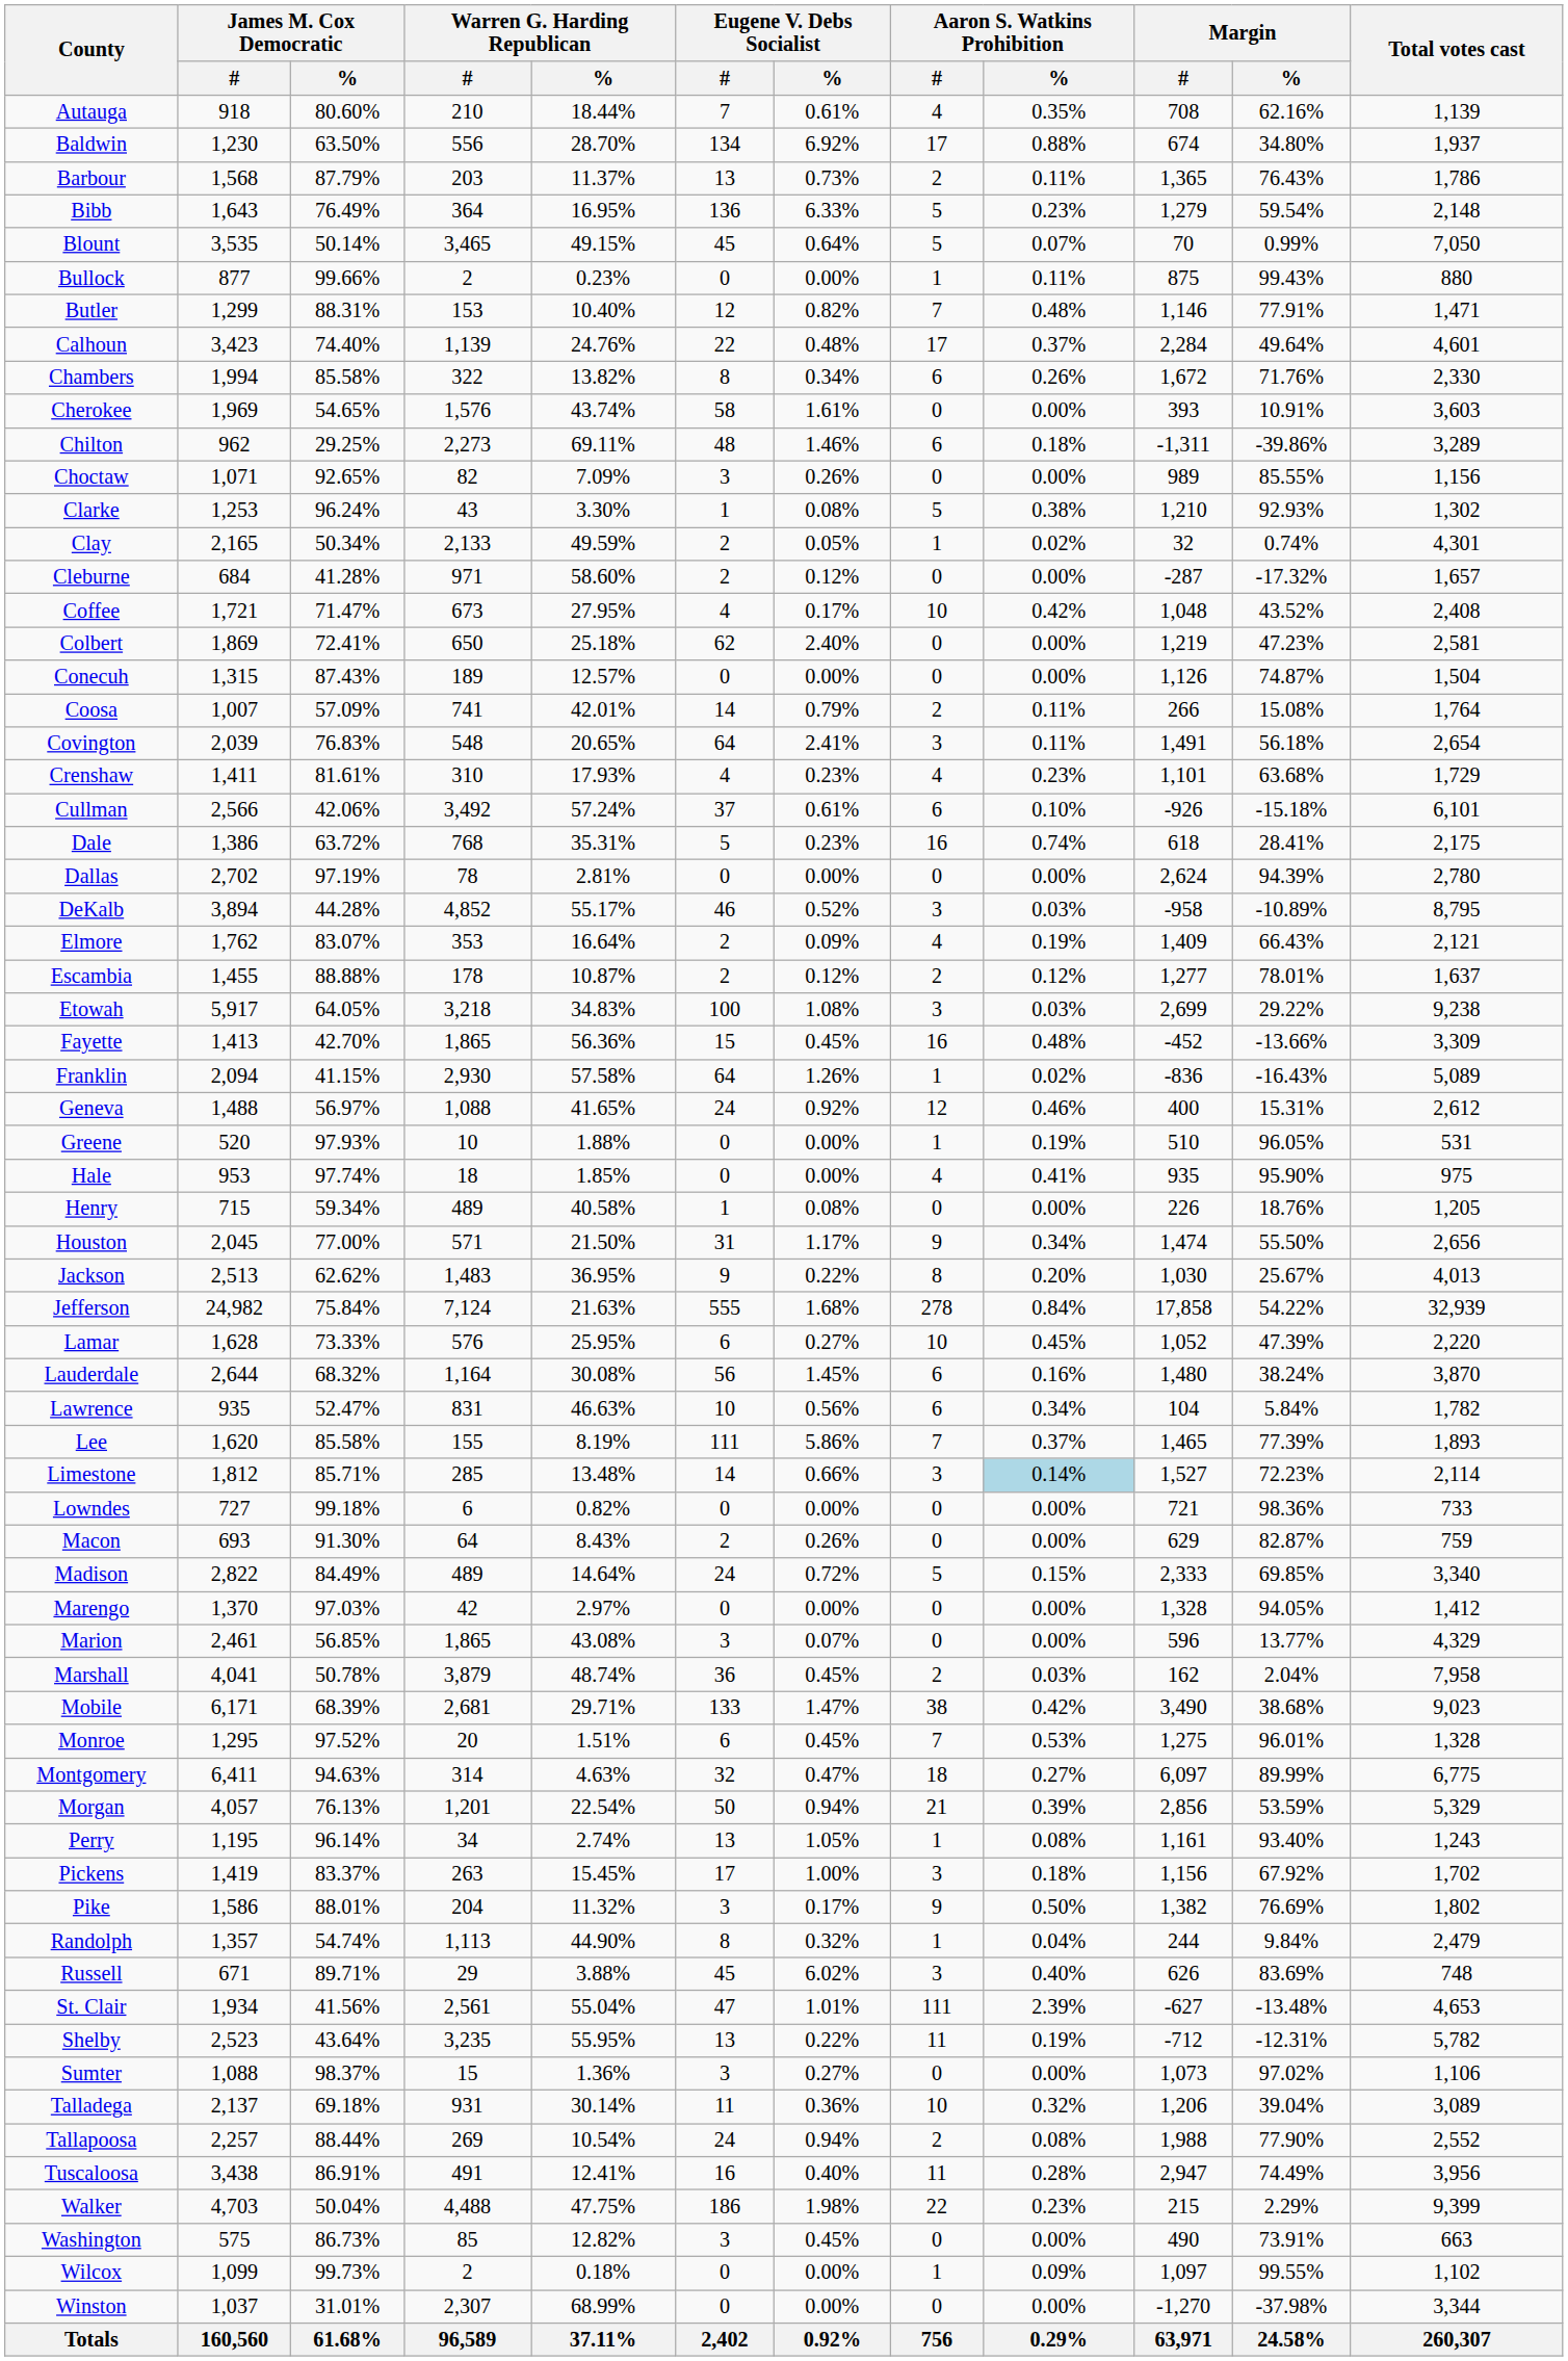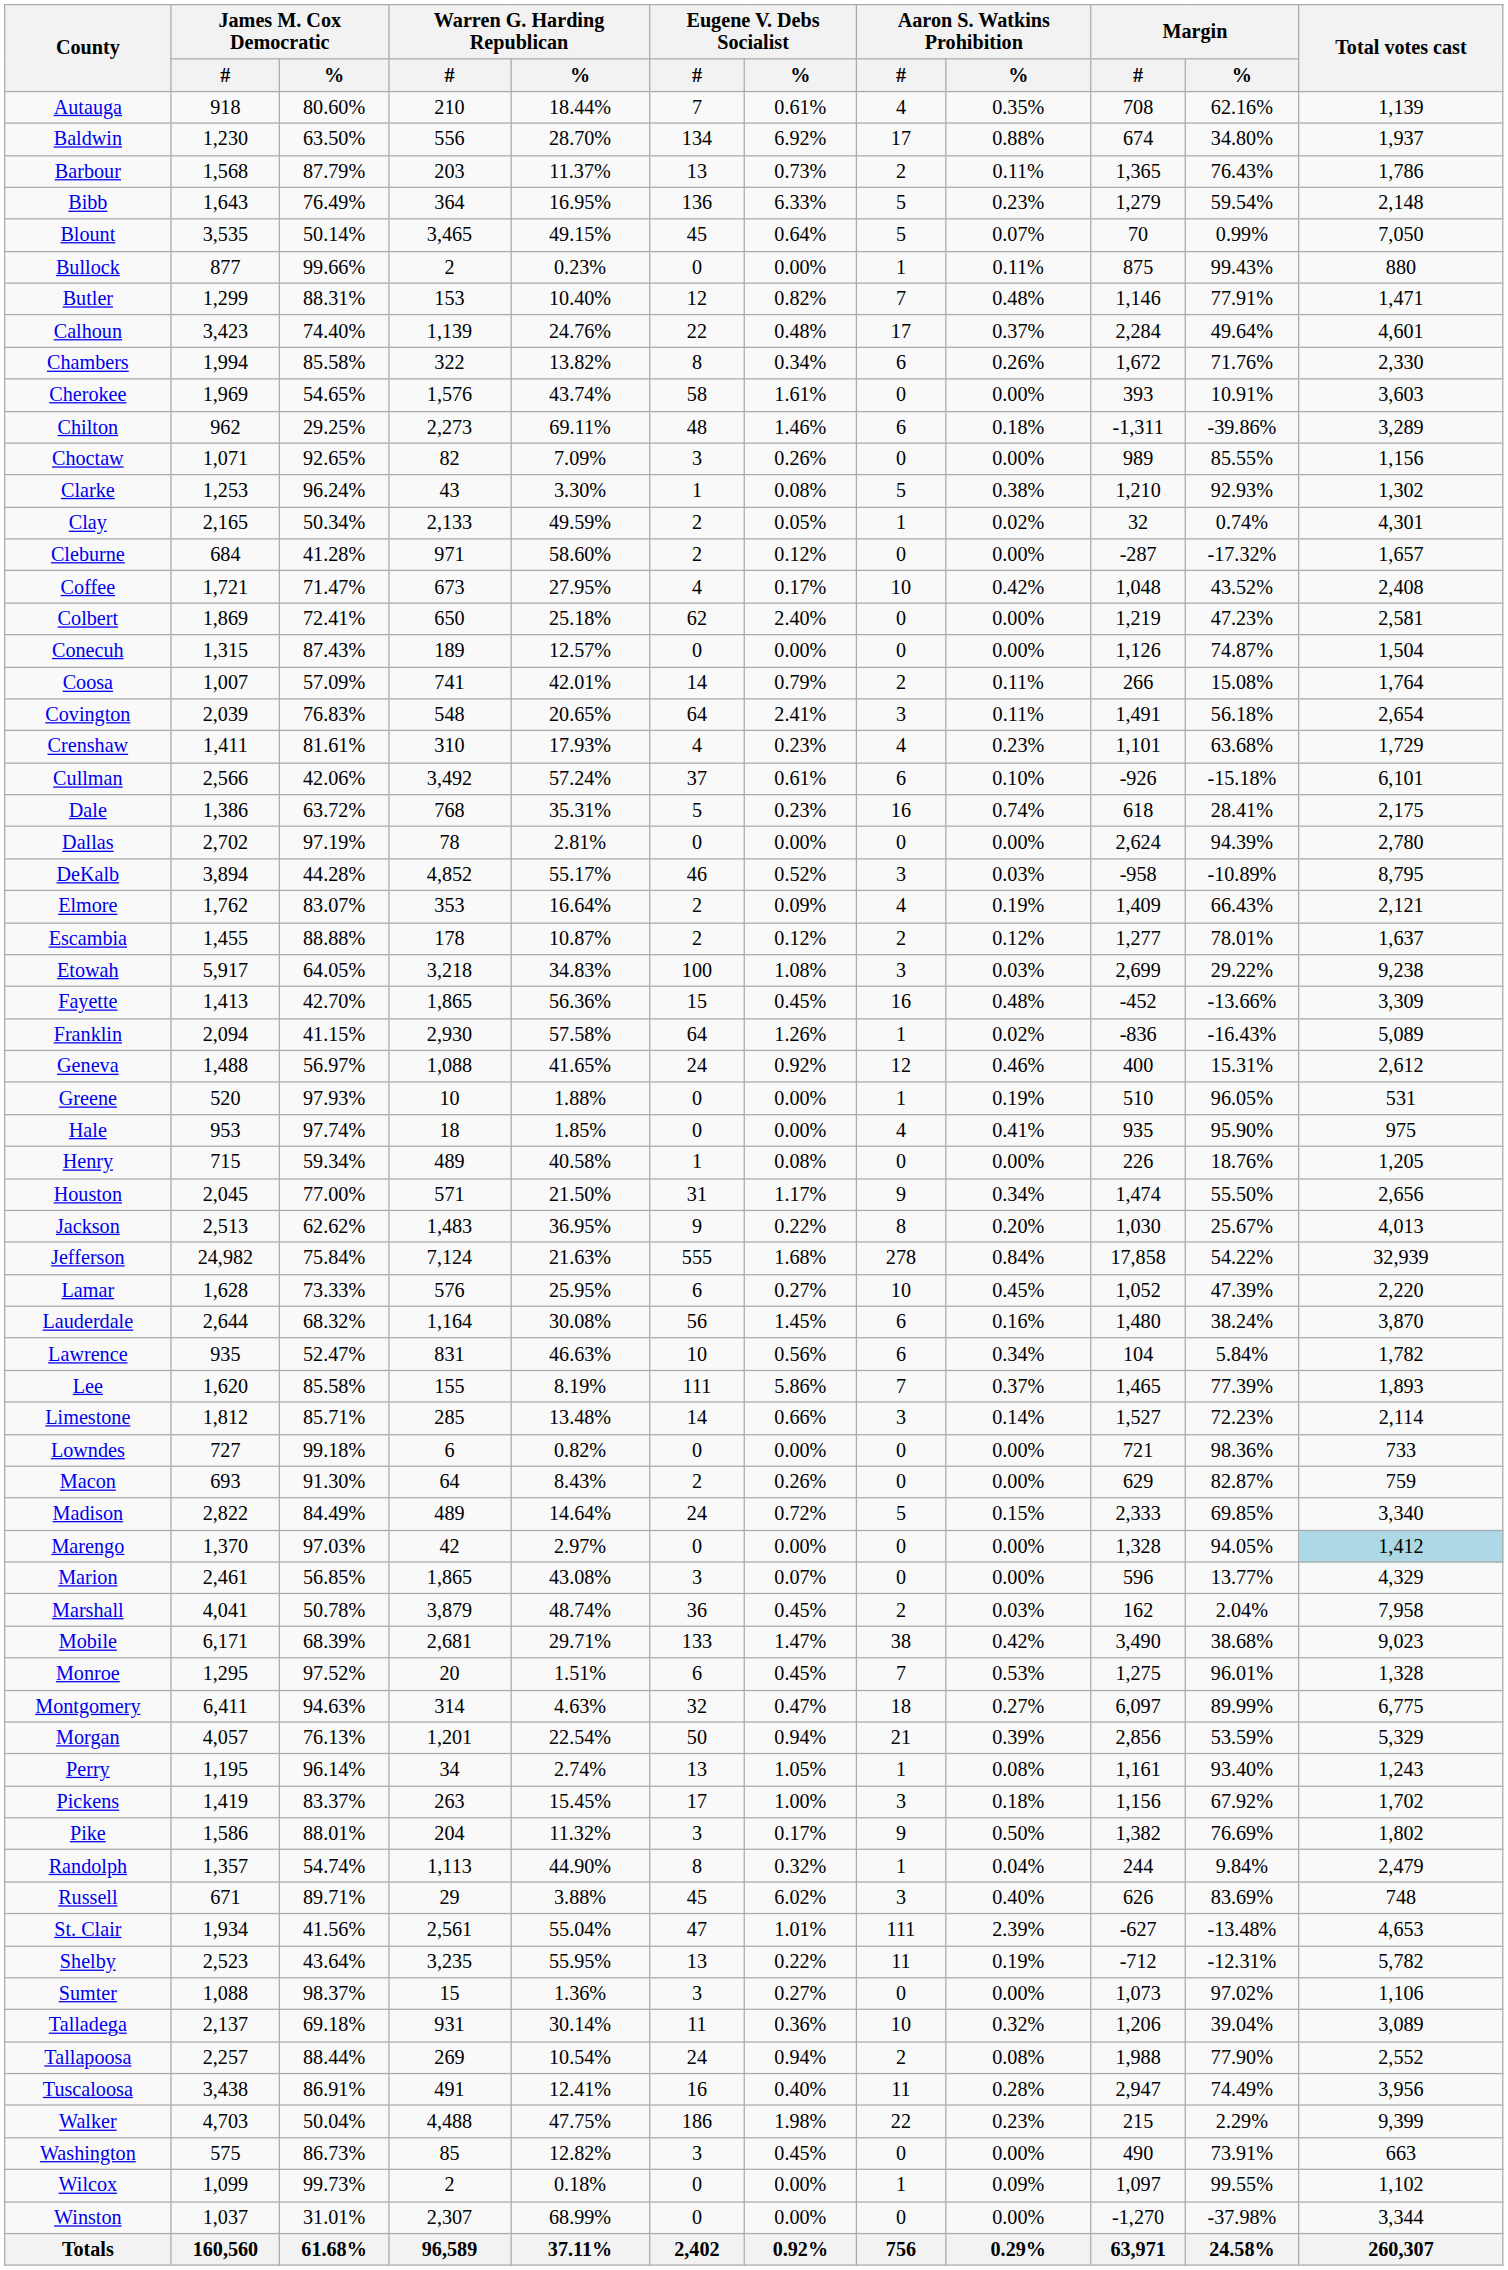Limestone | Aaron S. Watkins Prohibition / %: lightblue background -> no background
Marengo | Total votes cast: no background -> lightblue background
